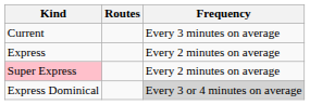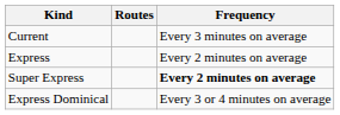row 4 | Kind: pink background -> no background
row 4 | Frequency: normal -> bold
row 5 | Frequency: lightgrey background -> no background
